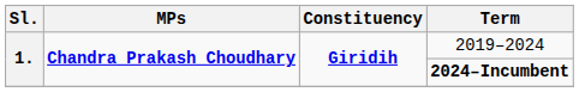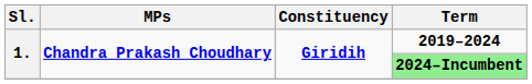2019–2024 | Term: normal -> bold
2024–Incumbent | Term: no background -> lightgreen background
